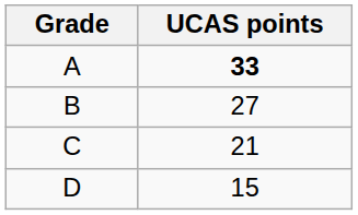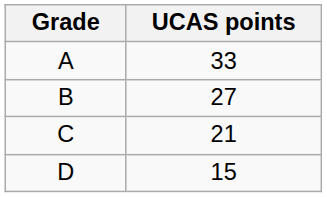A | UCAS points: bold -> normal
